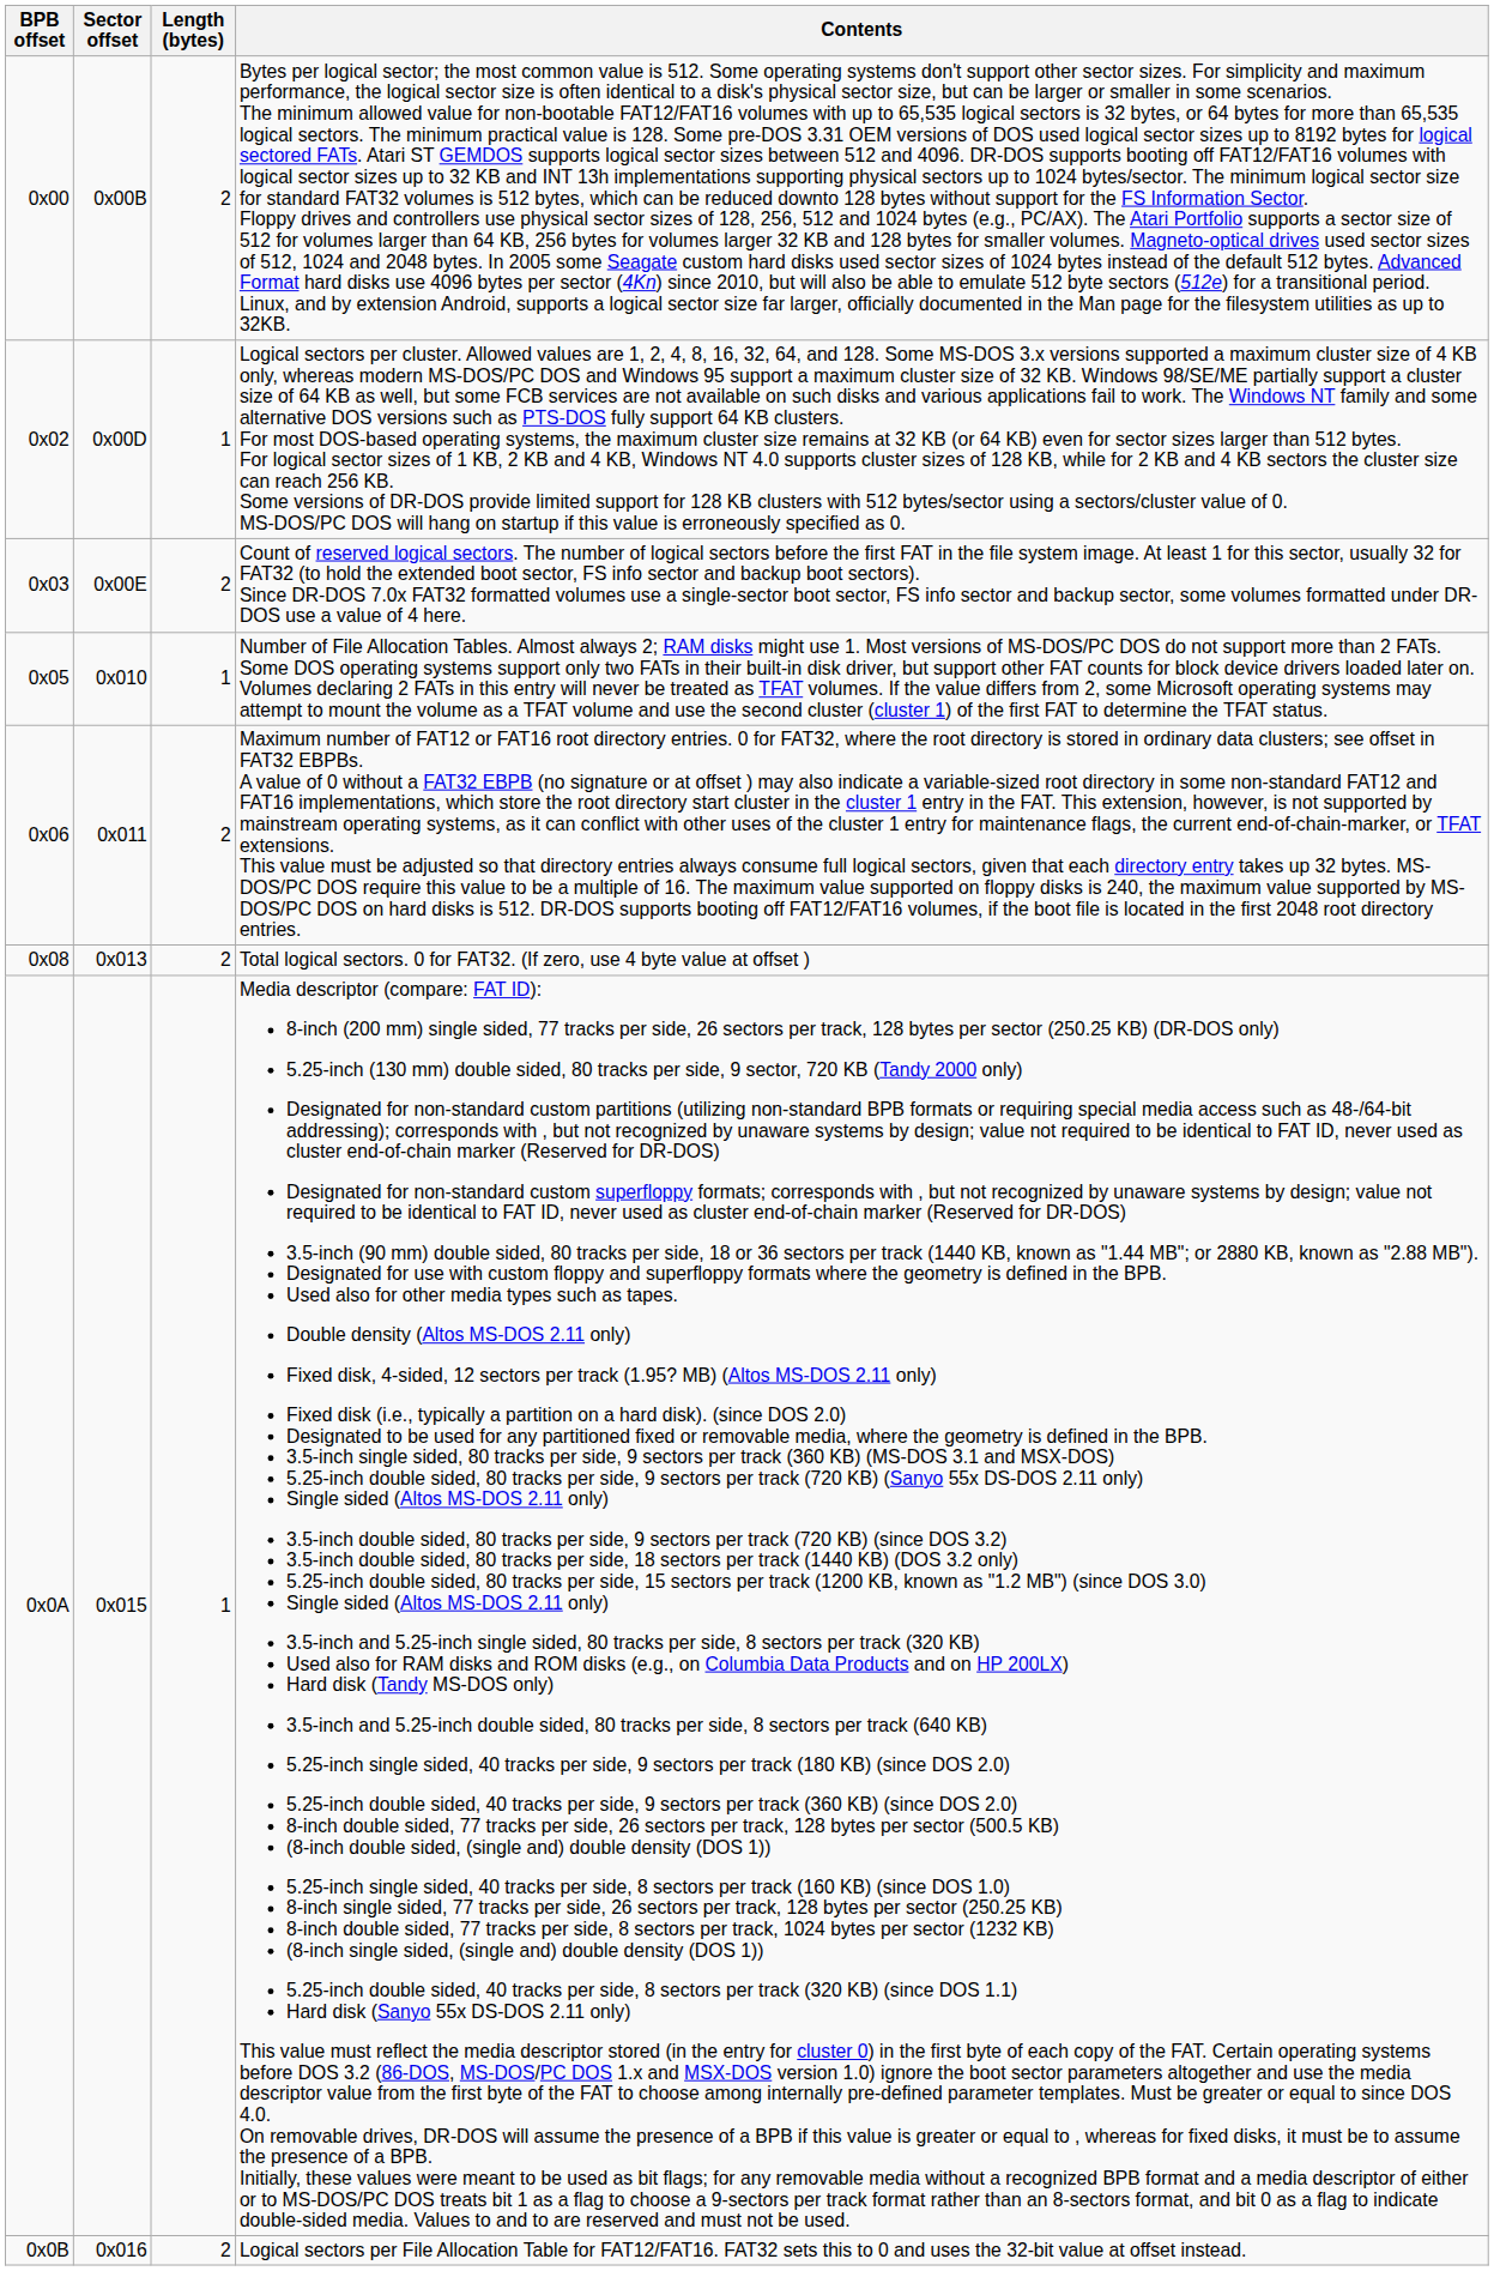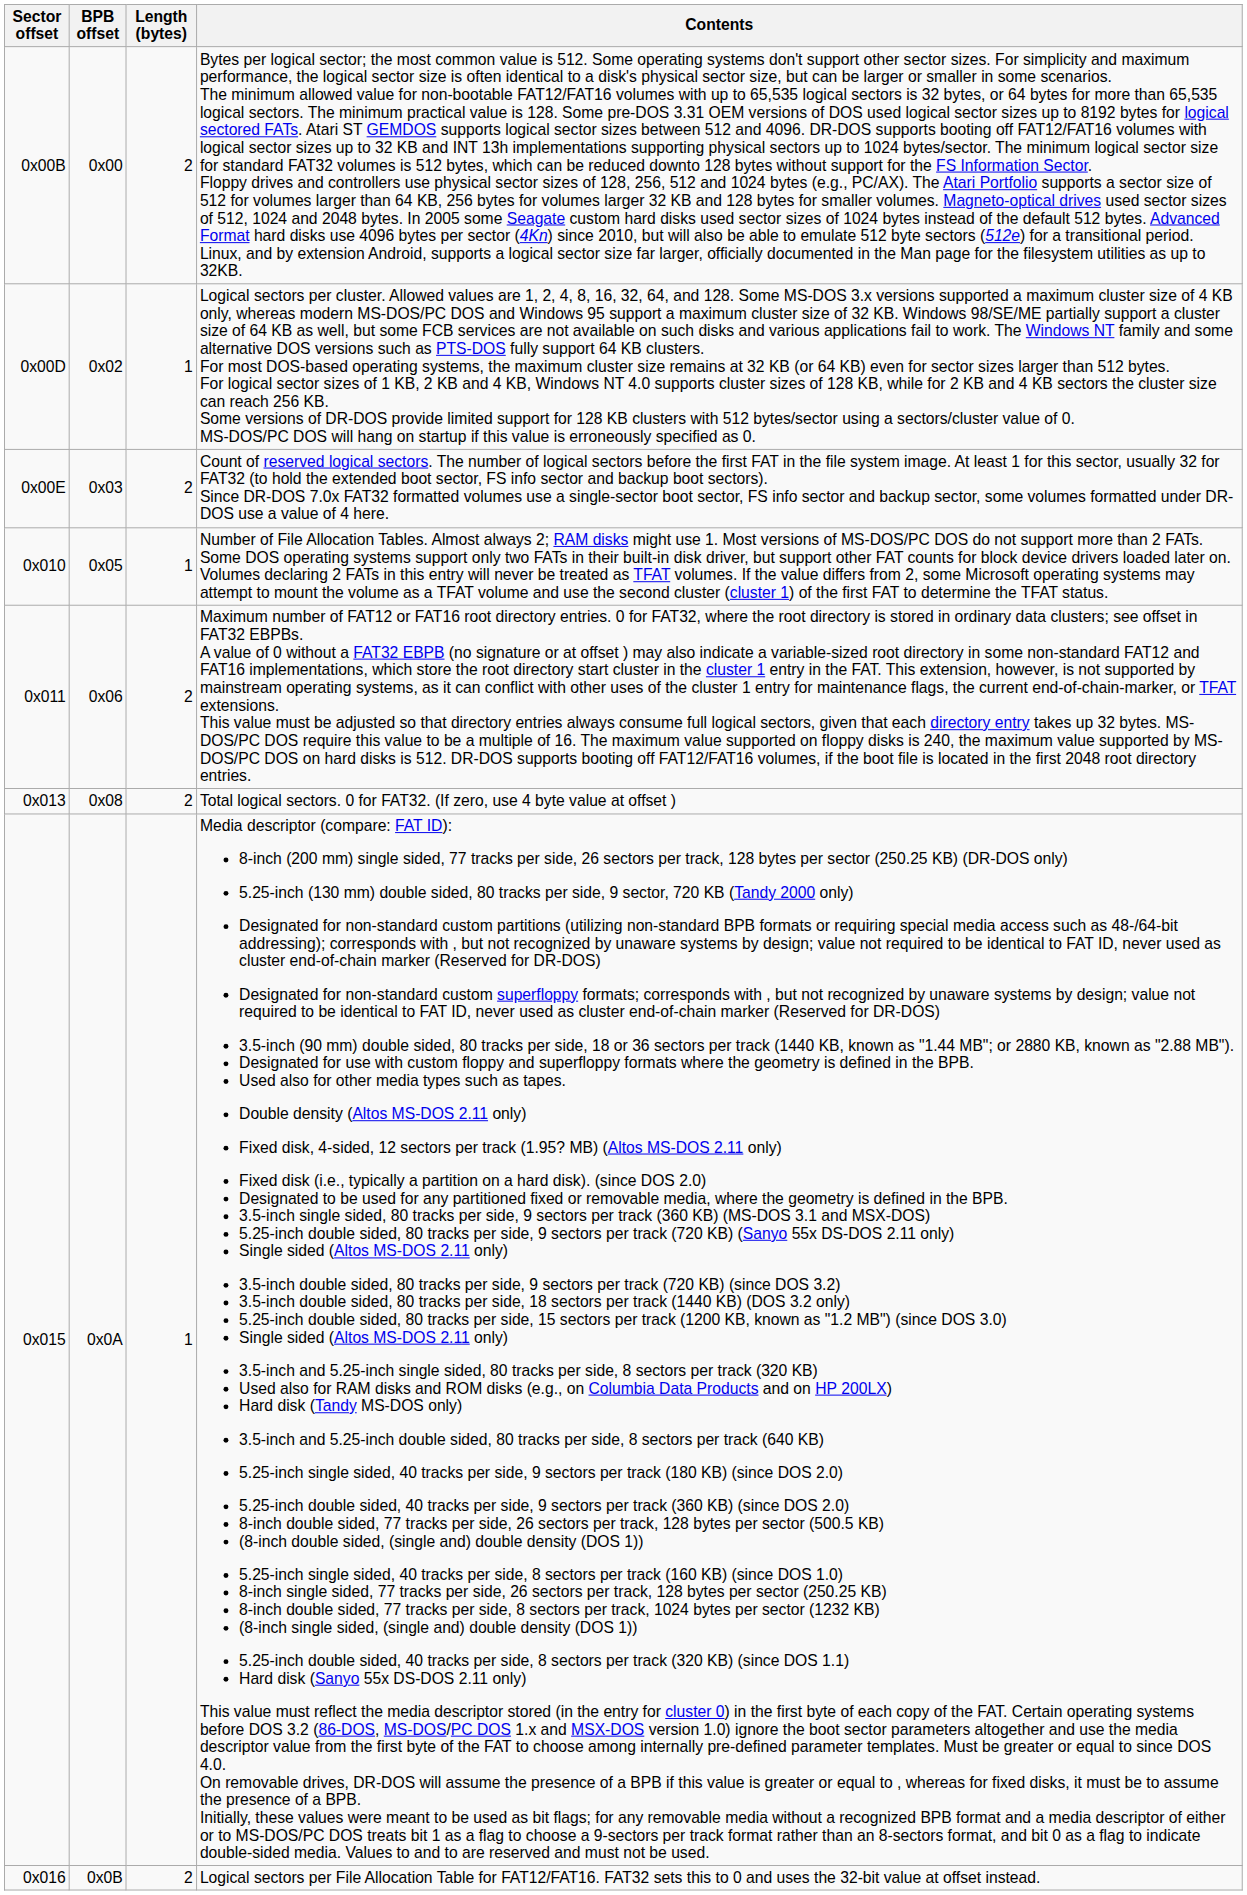columns swapped: Sector offset <-> BPB offset
